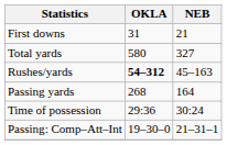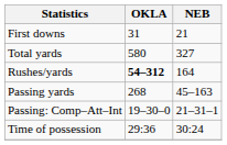Rushes/yards | NEB: 45–163 -> 164
Passing yards | NEB: 164 -> 45–163
rows swapped: Passing: Comp–Att–Int <-> Time of possession
